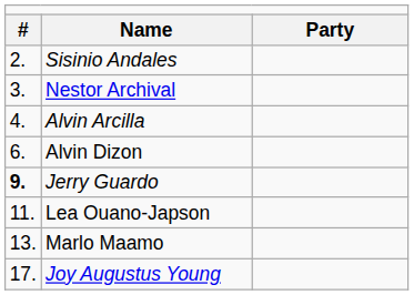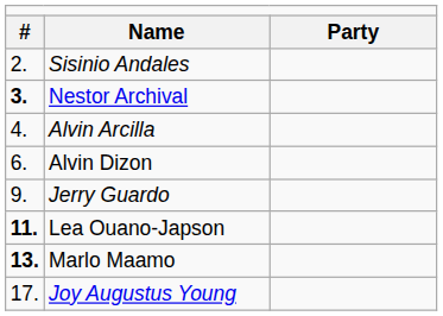Nestor Archival | column 1: normal -> bold
Jerry Guardo | column 1: bold -> normal
Lea Ouano-Japson | column 1: normal -> bold
Marlo Maamo | column 1: normal -> bold
